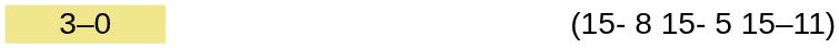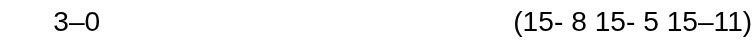row 1 | column 1: khaki background -> no background
